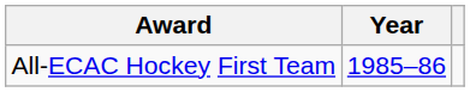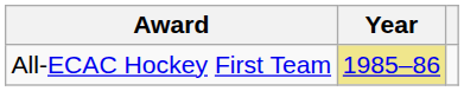row 2 | Year: no background -> khaki background
